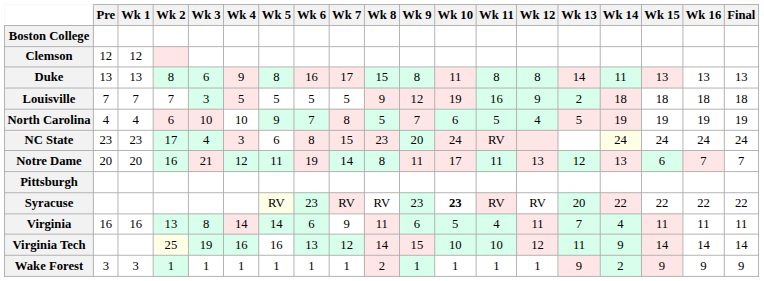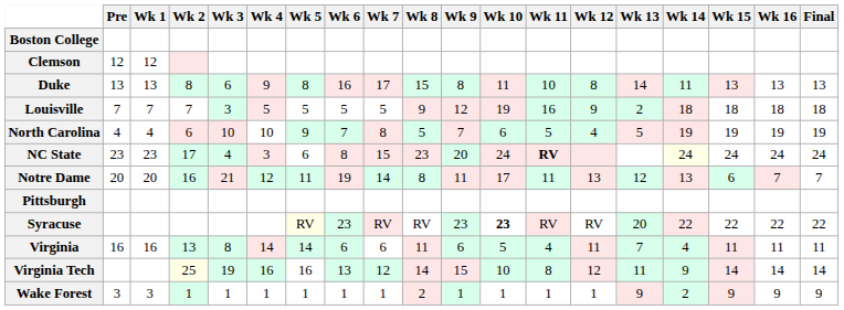Duke | Wk 11: 8 -> 10
NC State | Wk 11: normal -> bold
Virginia | Wk 7: 9 -> 6
Virginia Tech | Wk 11: 10 -> 8
